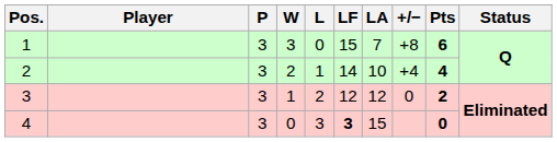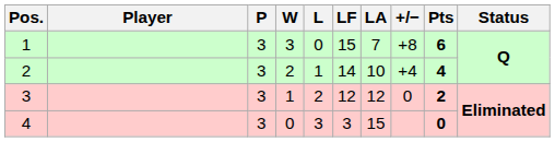row 5 | LF: bold -> normal
